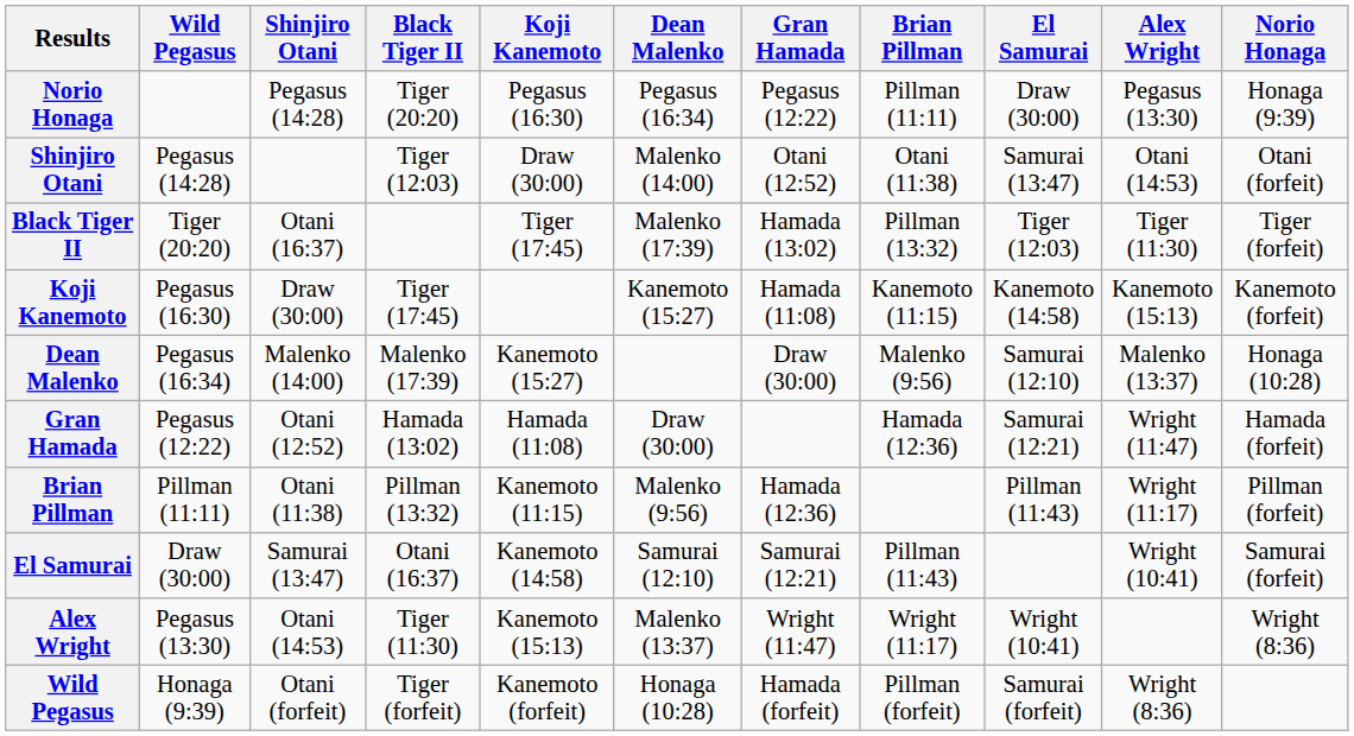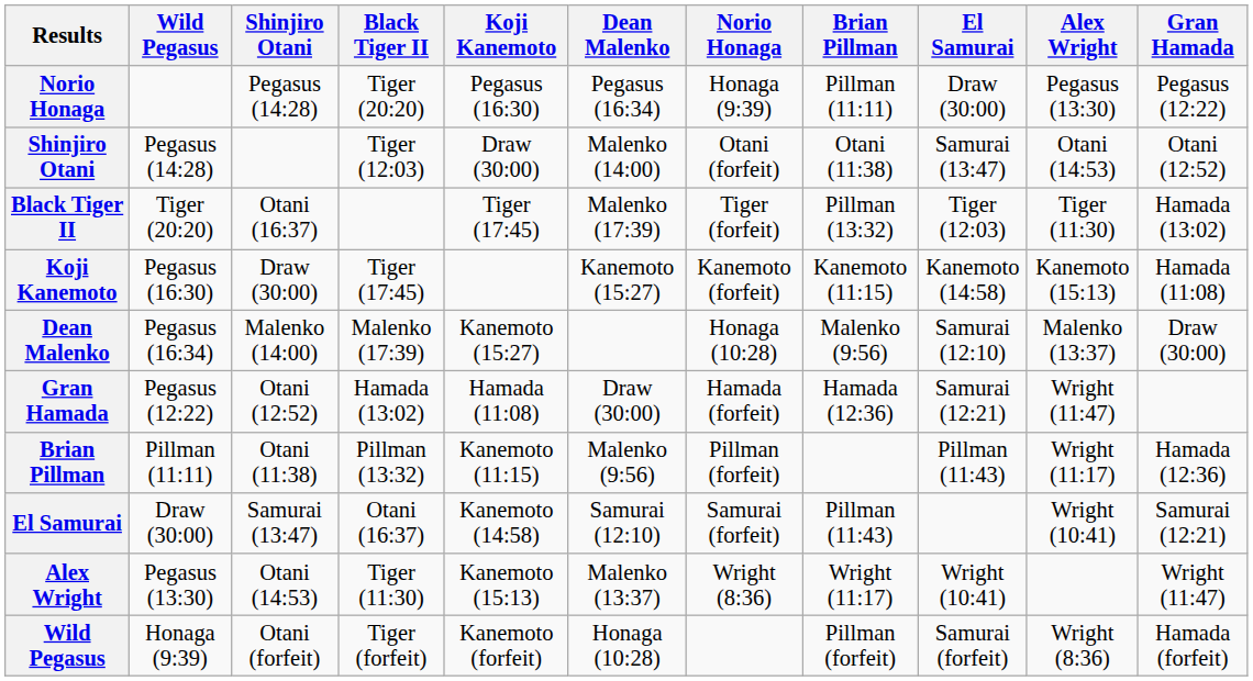columns swapped: Gran Hamada <-> Norio Honaga
